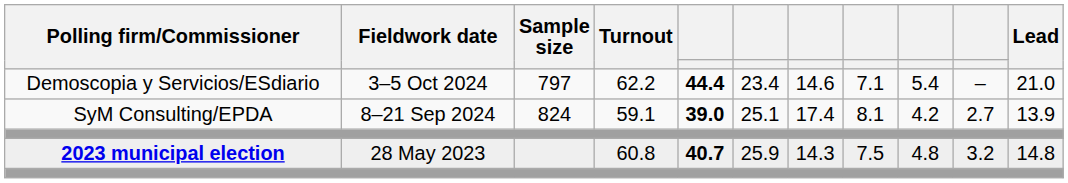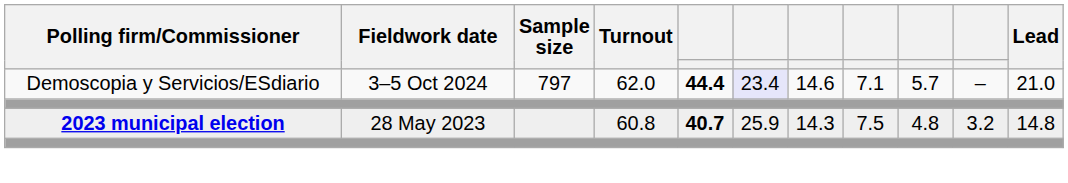Demoscopia y Servicios/ESdiario | Turnout: 62.2 -> 62.0
Demoscopia y Servicios/ESdiario | column 6: no background -> lavender background
Demoscopia y Servicios/ESdiario | column 9: 5.4 -> 5.7
- row: SyM Consulting/EPDA | 8–21 Sep 2024 | 824 | 59.1 | 39.0 | 25.1 | 17.4 | 8.1 | 4.2 | 2.7 | 13.9
